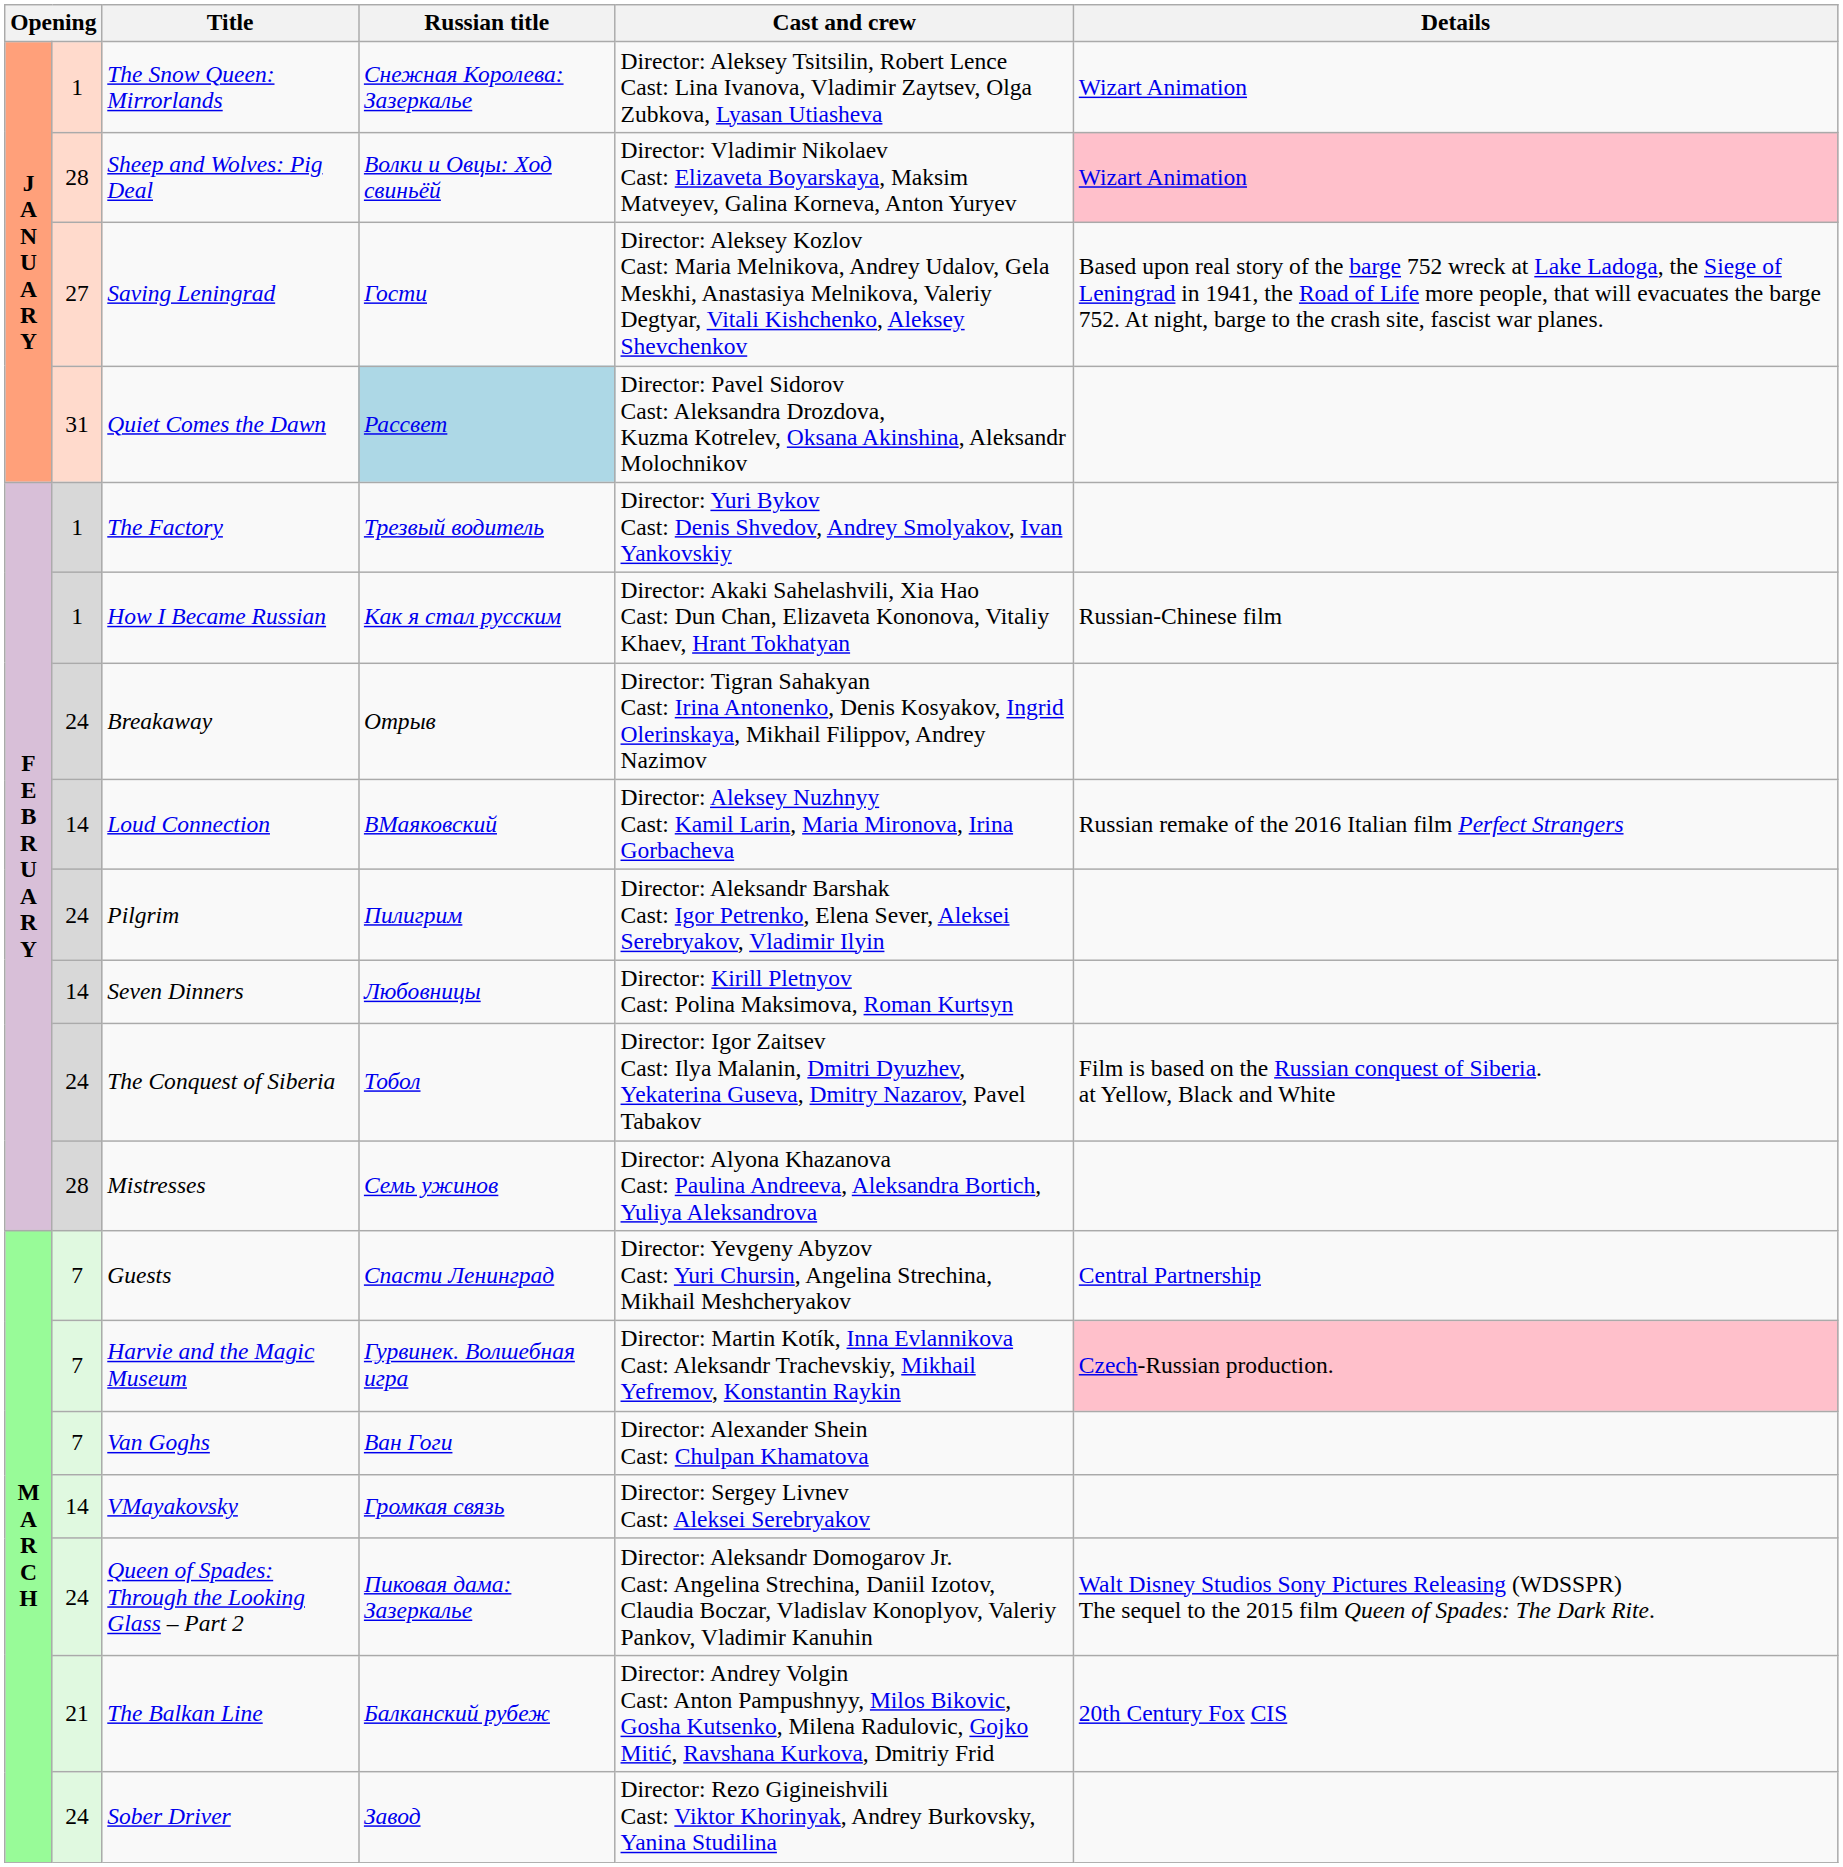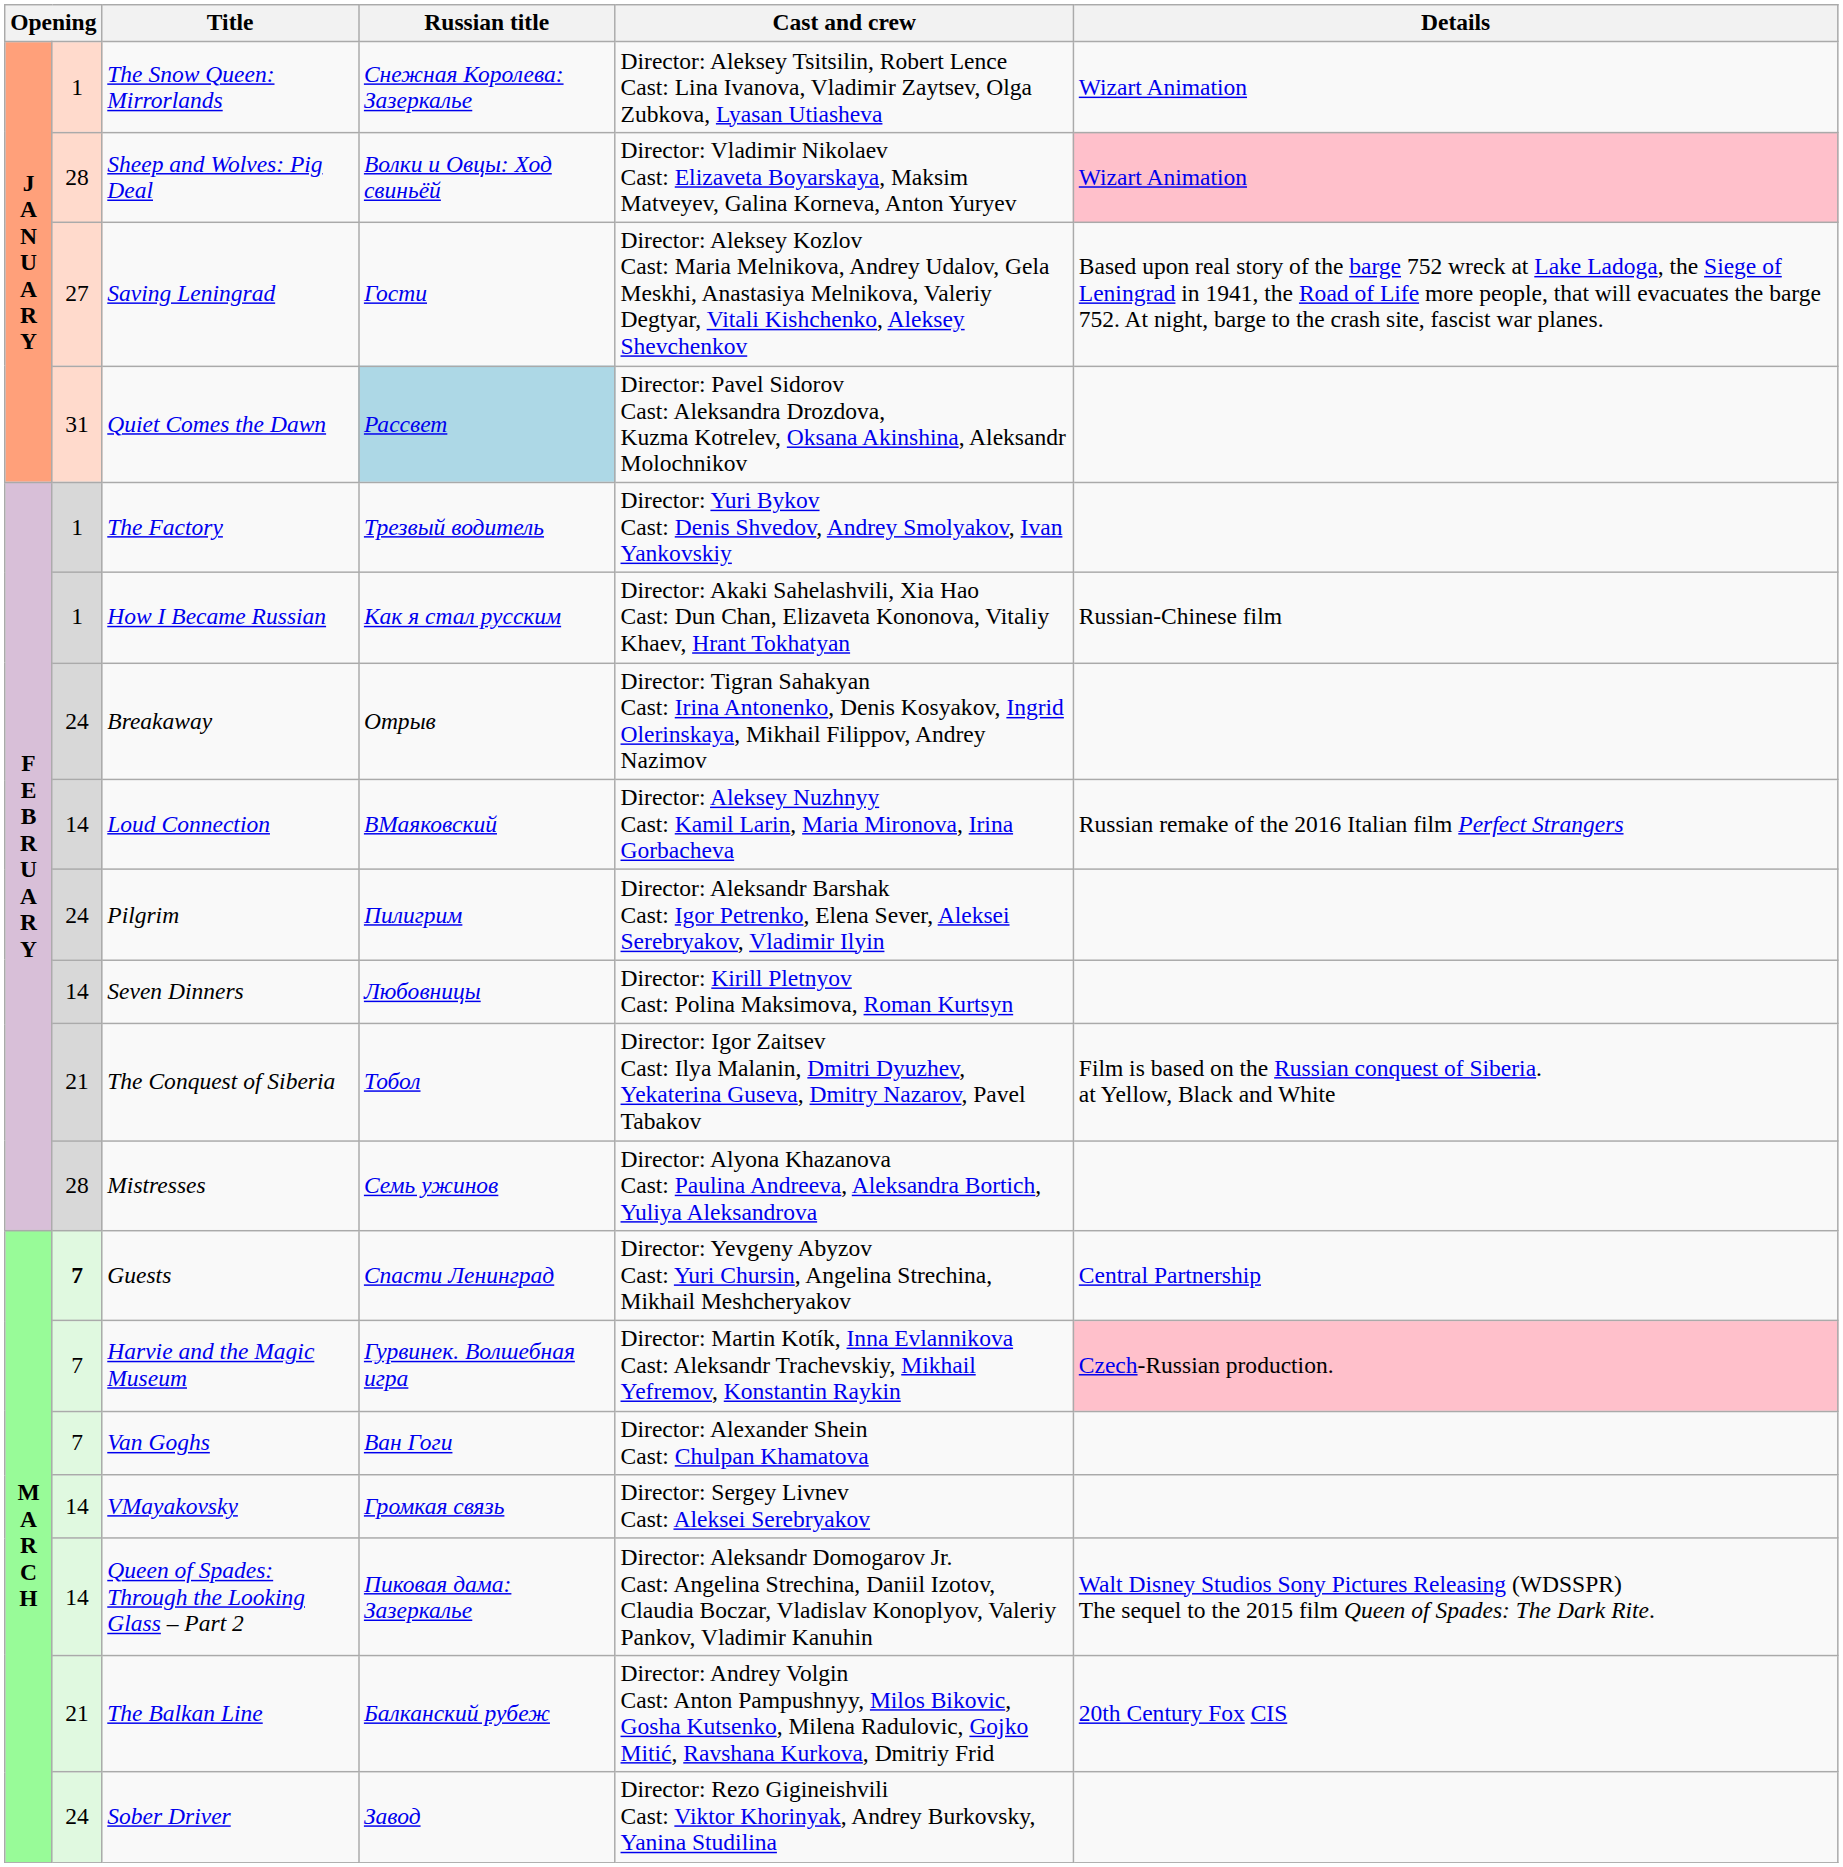The Conquest of Siberia | column 2: 24 -> 21
Guests | column 2: normal -> bold
Queen of Spades: Through the Looking Glass – Part 2 | column 2: 24 -> 14
